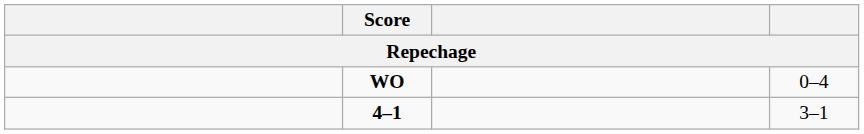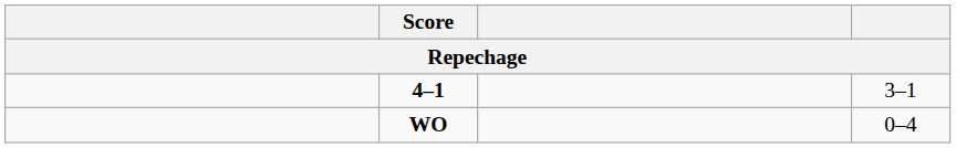rows swapped: WO <-> 4–1
